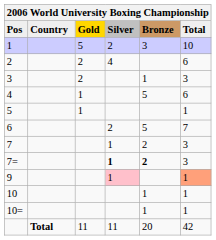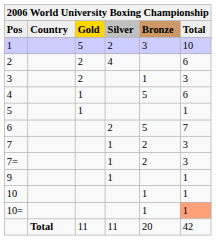7= | Silver: bold -> normal
7= | Bronze: bold -> normal
9 | Silver: pink background -> no background
9 | Total: lightsalmon background -> no background
10= | Total: no background -> lightsalmon background
